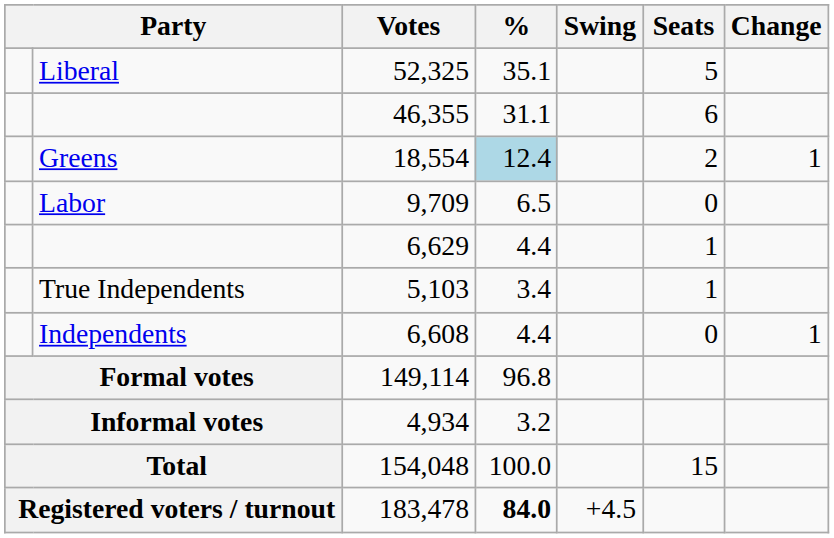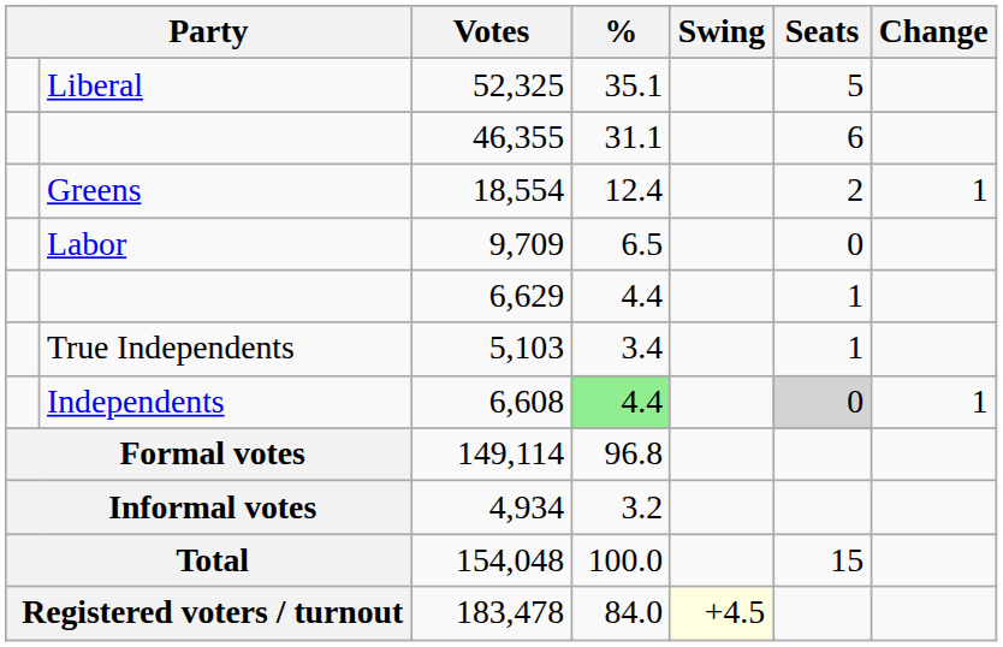Greens | %: lightblue background -> no background
Independents | %: no background -> lightgreen background
Independents | Seats: no background -> lightgrey background
Registered voters / turnout | %: bold -> normal
Registered voters / turnout | Swing: no background -> lightyellow background
